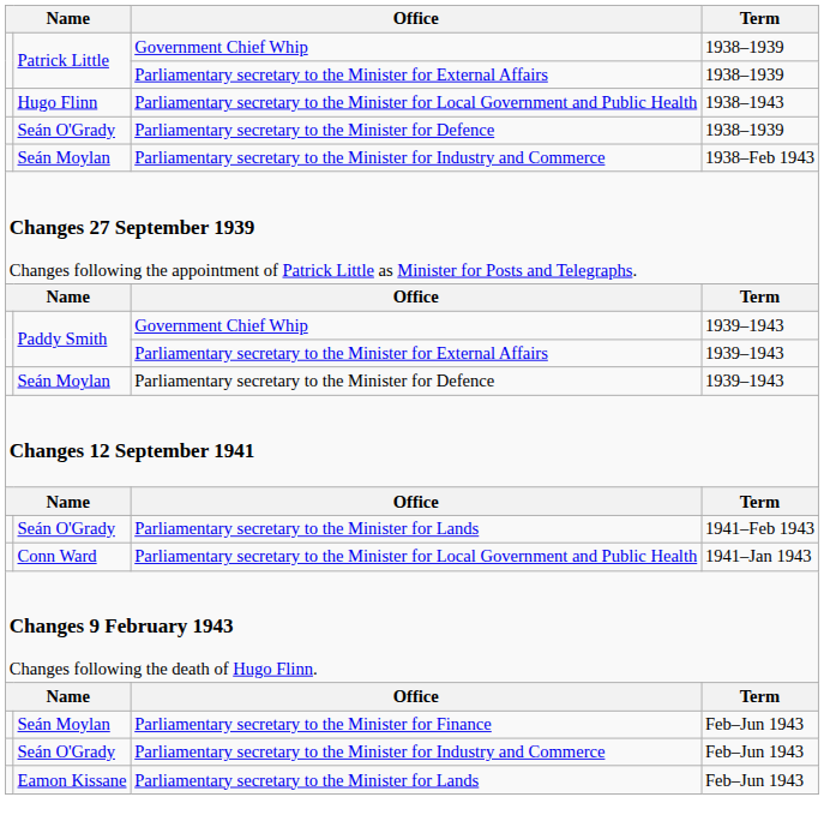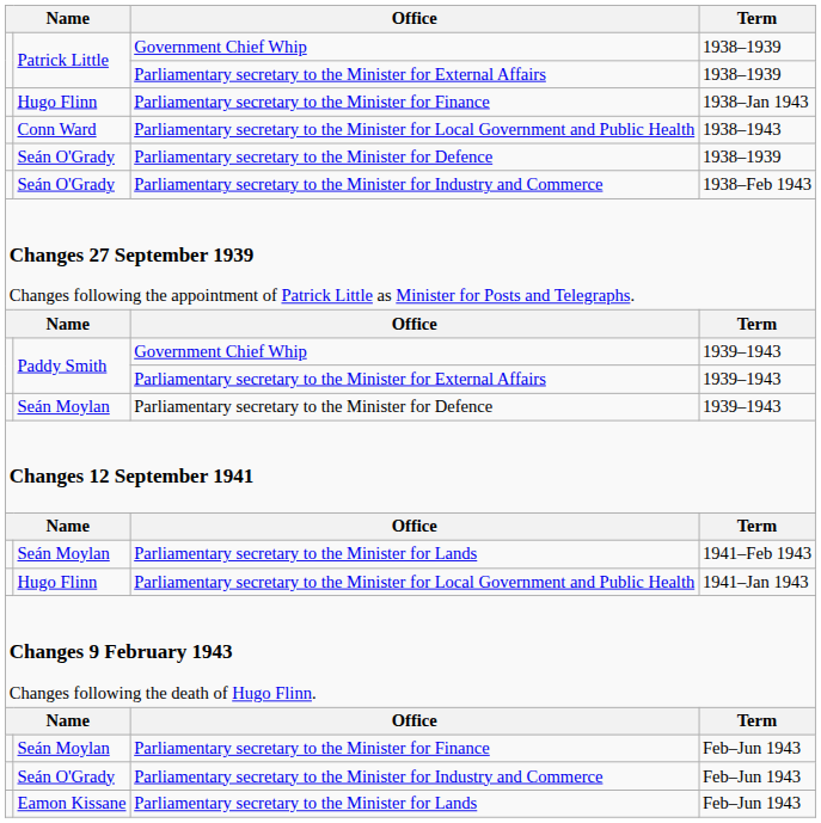+ row: Hugo Flinn | Parliamentary secretary to the Minister for Finance | 1938–Jan 1943
1938–1943 | column 2: Hugo Flinn -> Conn Ward
1938–Feb 1943 | column 2: Seán Moylan -> Seán O'Grady
1941–Feb 1943 | column 2: Seán O'Grady -> Seán Moylan
1941–Jan 1943 | column 2: Conn Ward -> Hugo Flinn
